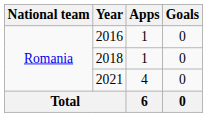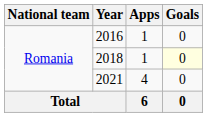2018 | Goals: no background -> lightyellow background
